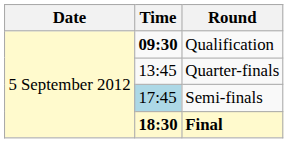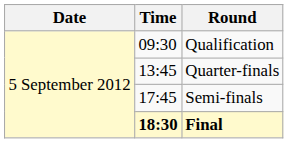Qualification | Time: bold -> normal
Semi-finals | Time: lightblue background -> no background
